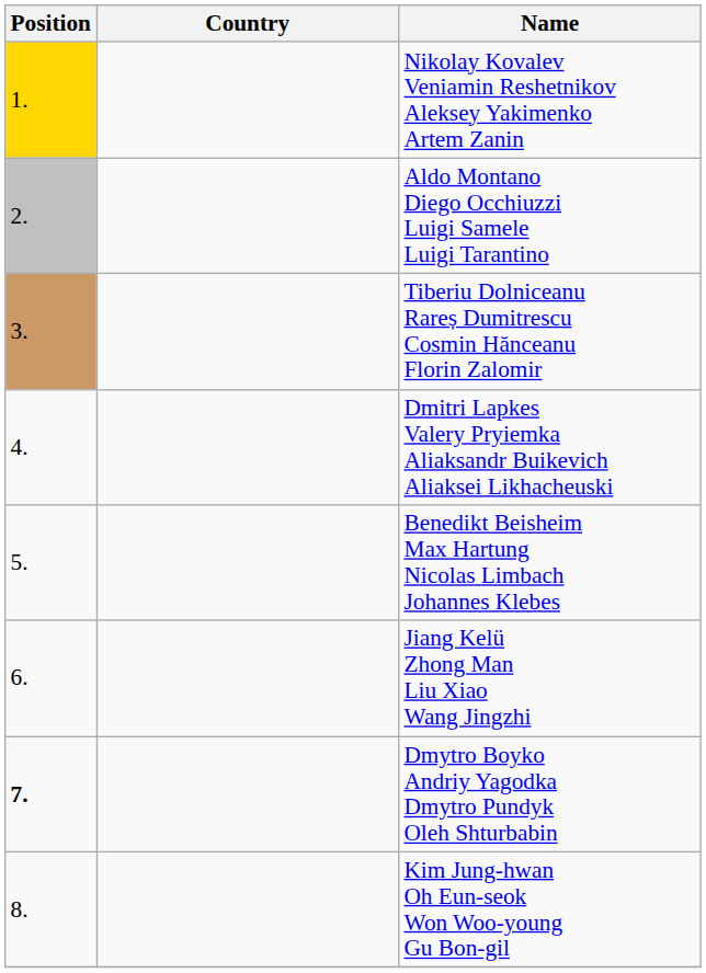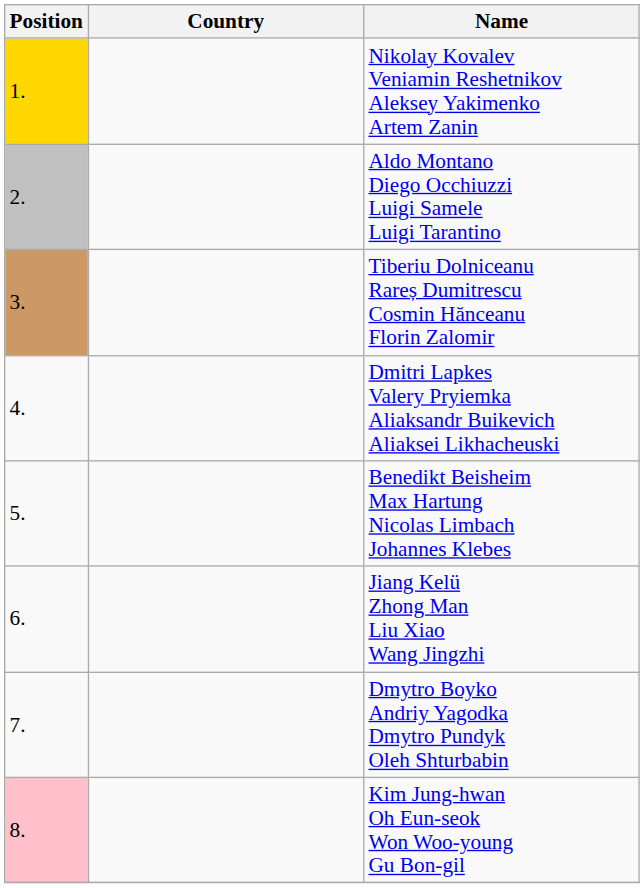Dmytro Boyko Andriy Yagodka Dmytro Pundyk Oleh Shturbabin | Position: bold -> normal
Kim Jung-hwan Oh Eun-seok Won Woo-young Gu Bon-gil | Position: no background -> pink background
